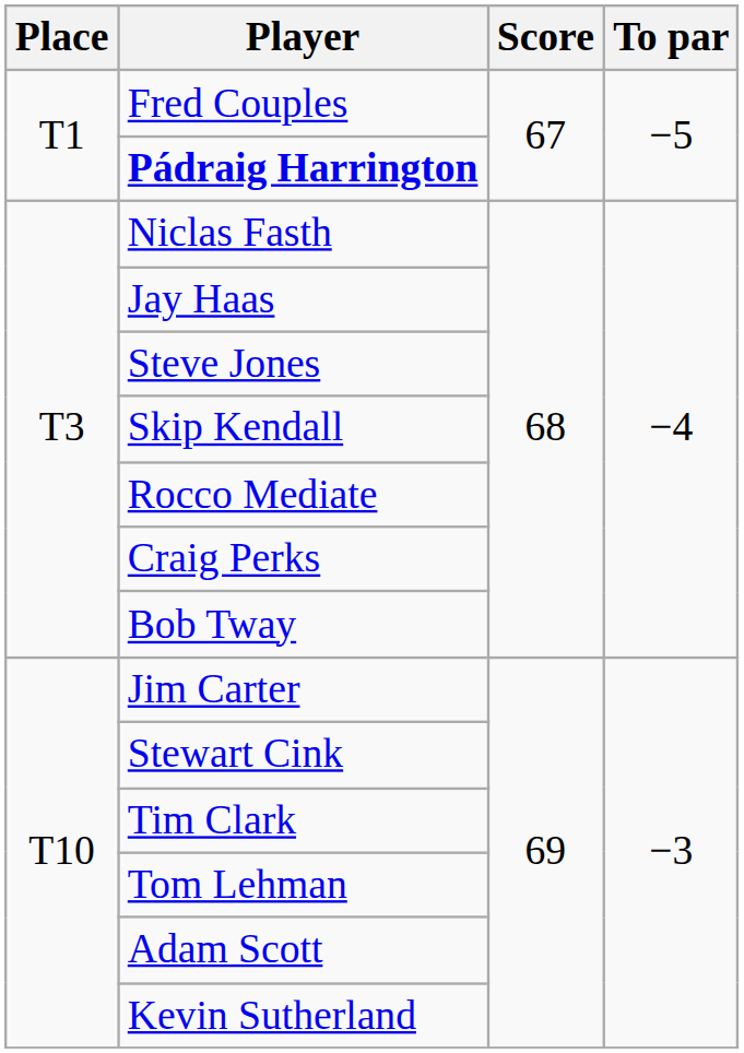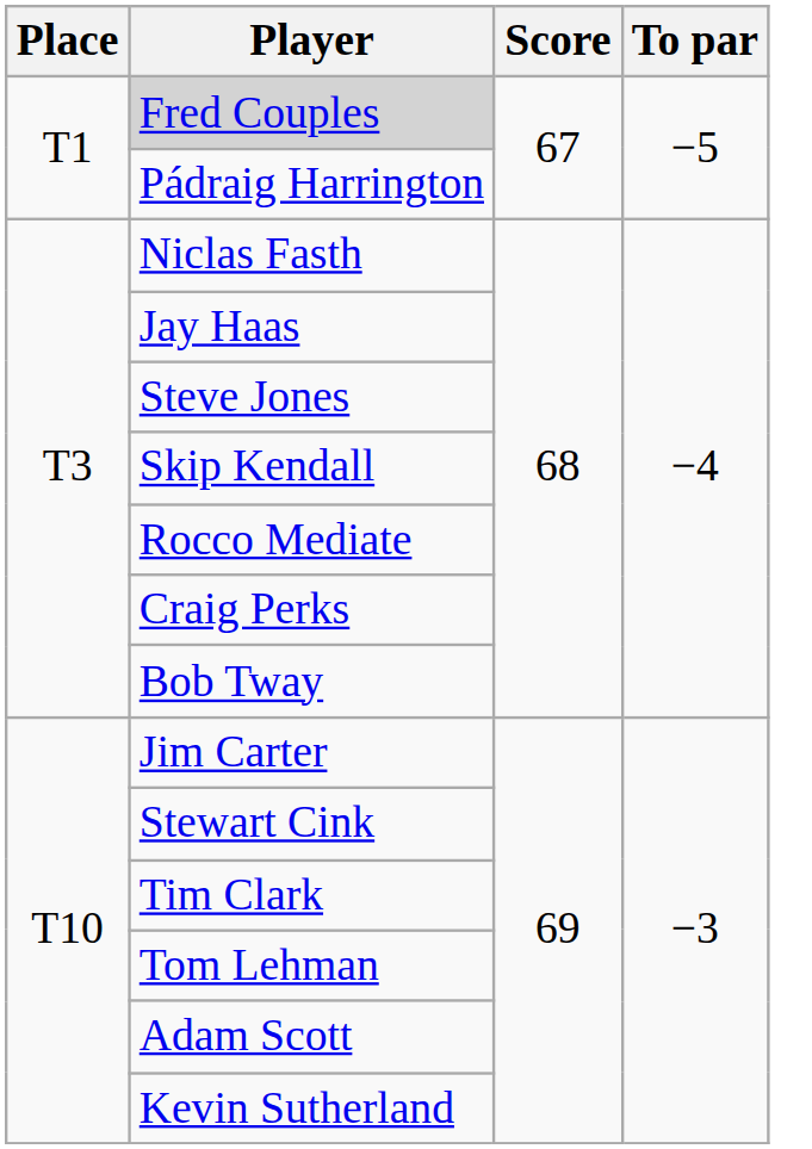Fred Couples | Player: no background -> lightgrey background
Pádraig Harrington | Player: bold -> normal
